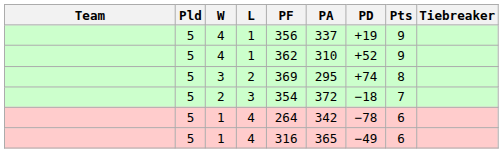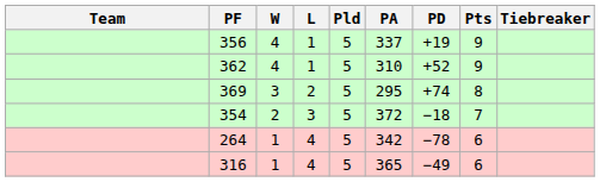columns swapped: Pld <-> PF
